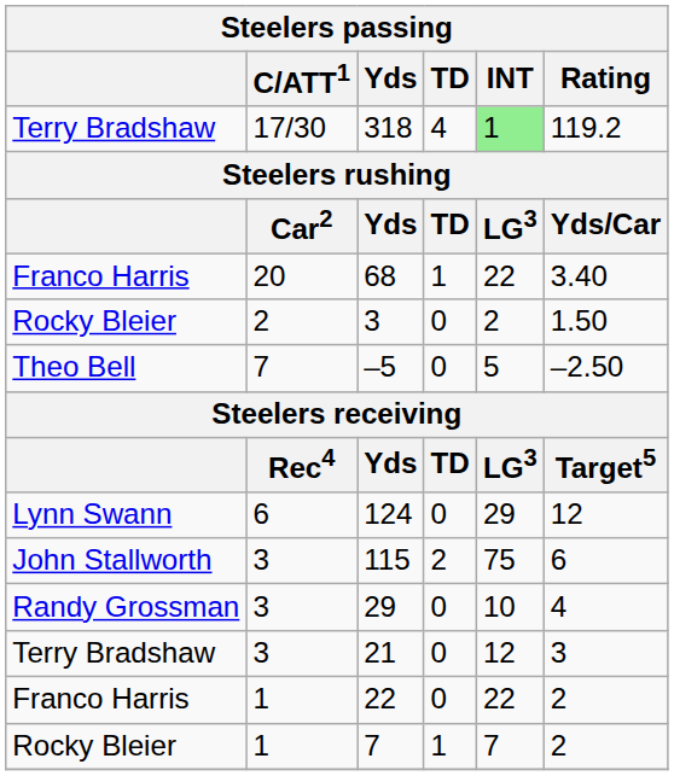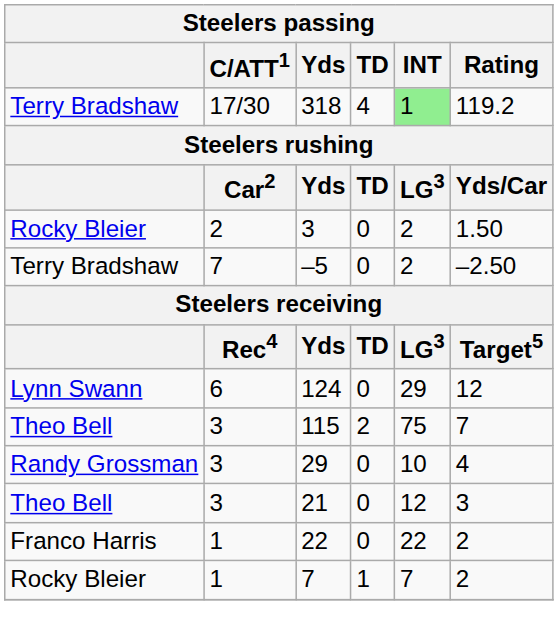- row: Franco Harris | 20 | 68 | 1 | 22 | 3.40
–5 | column 1: Theo Bell -> Terry Bradshaw
–5 | INT: 5 -> 2
115 | column 1: John Stallworth -> Theo Bell
115 | Rating: 6 -> 7
21 | column 1: Terry Bradshaw -> Theo Bell
